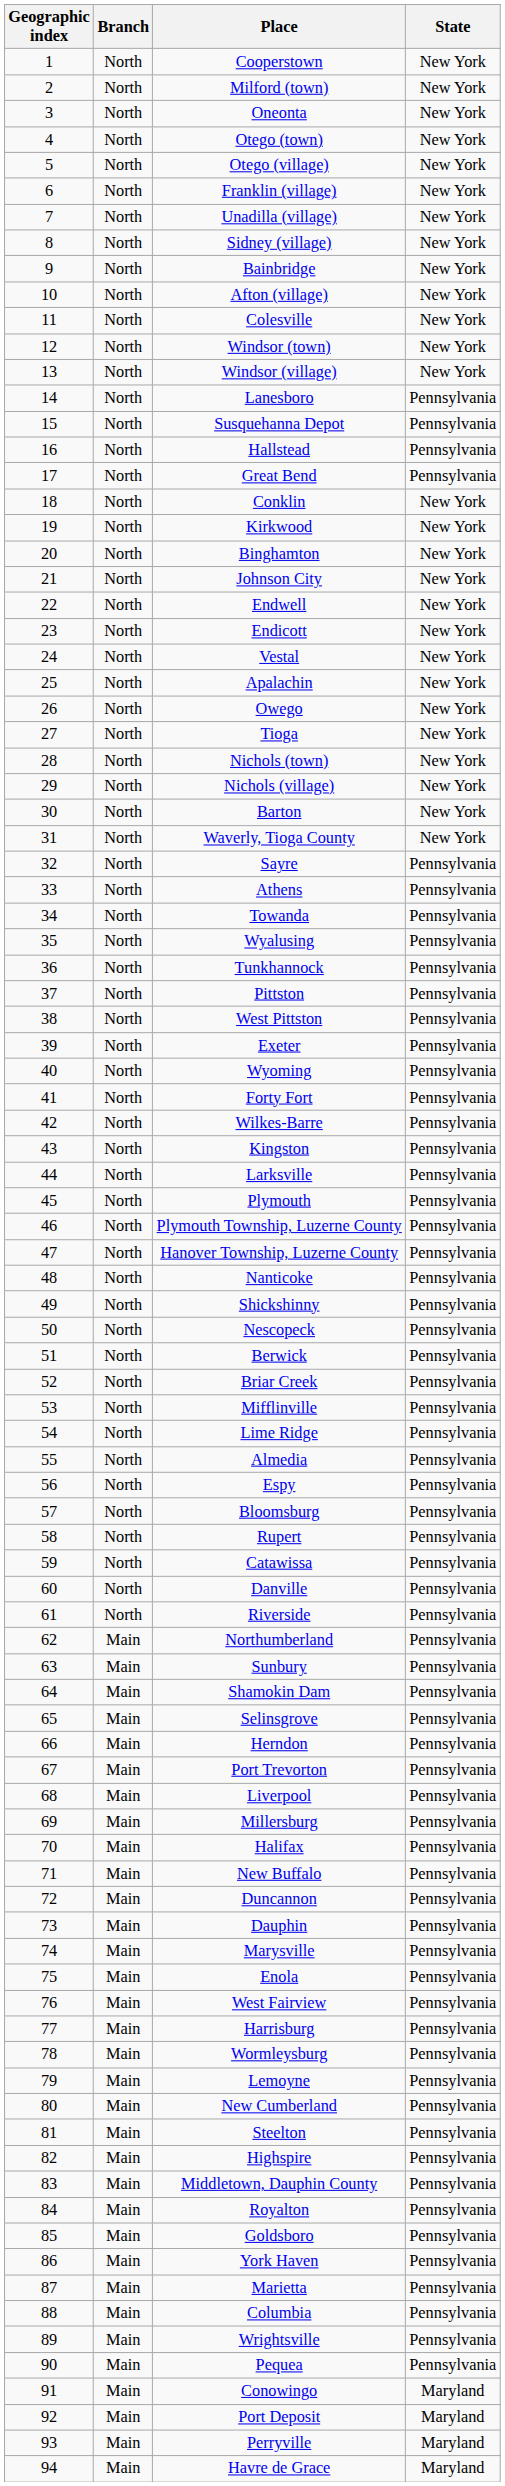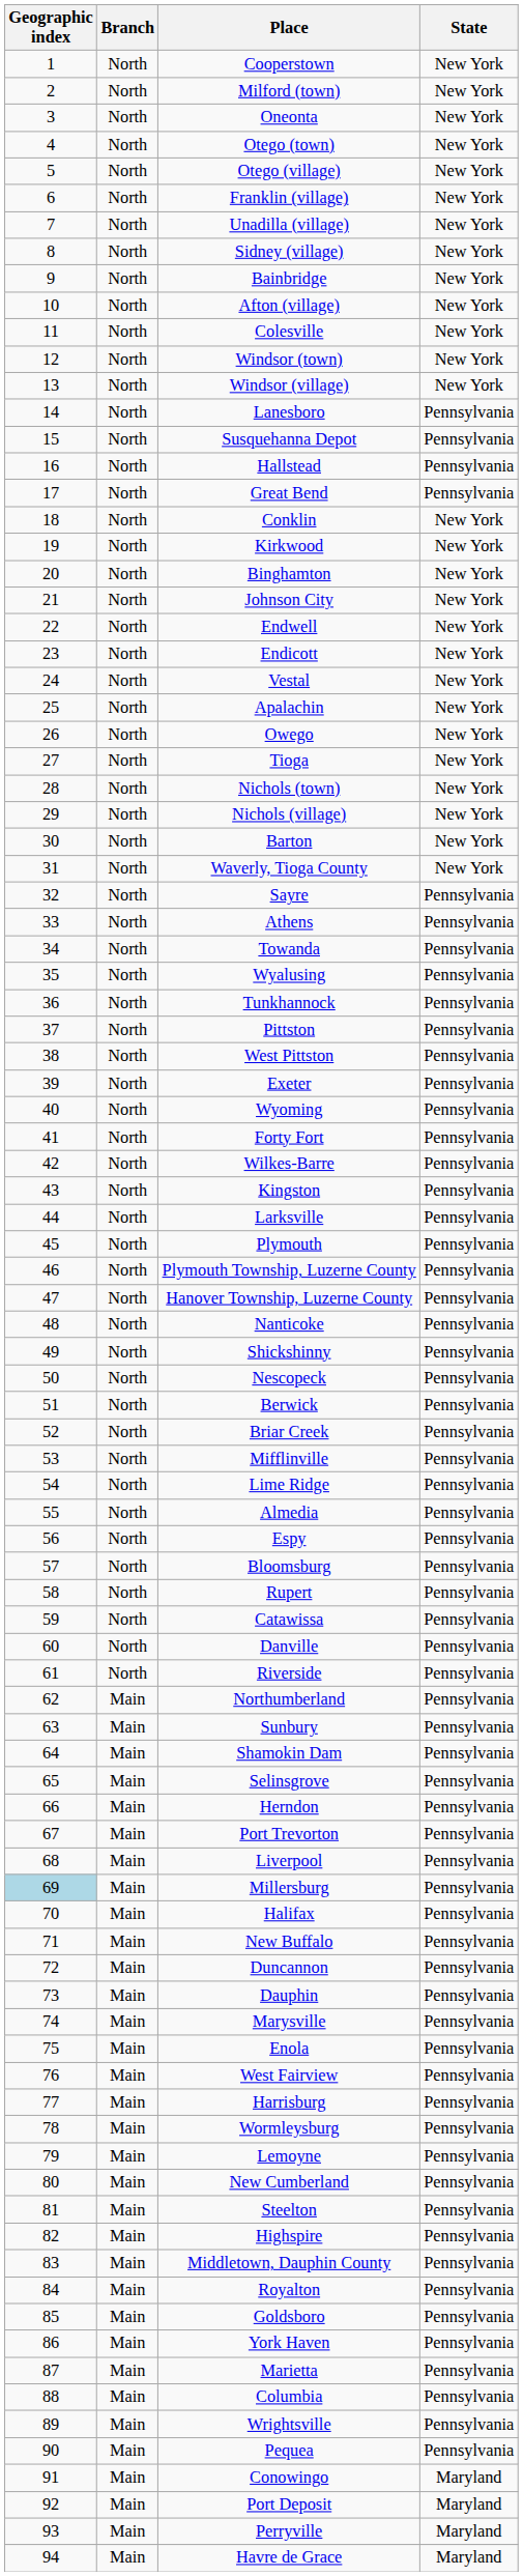Millersburg | Geographic index: no background -> lightblue background
